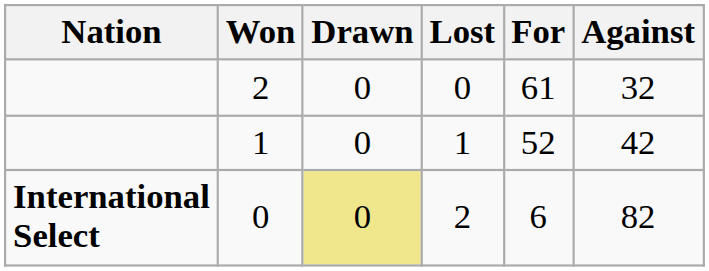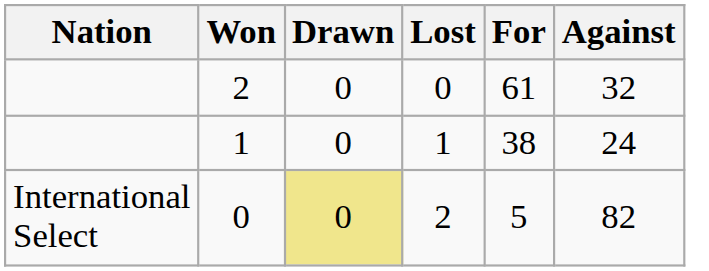row 3 | For: 52 -> 38
row 3 | Against: 42 -> 24
row 4 | Nation: bold -> normal
row 4 | For: 6 -> 5
